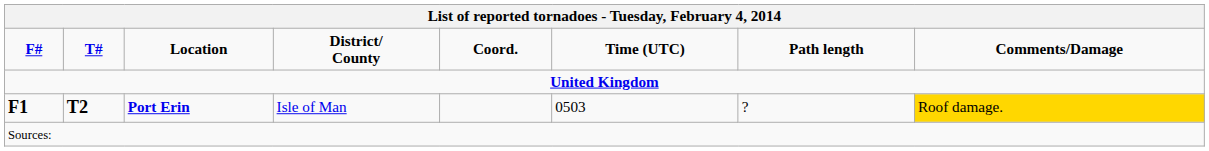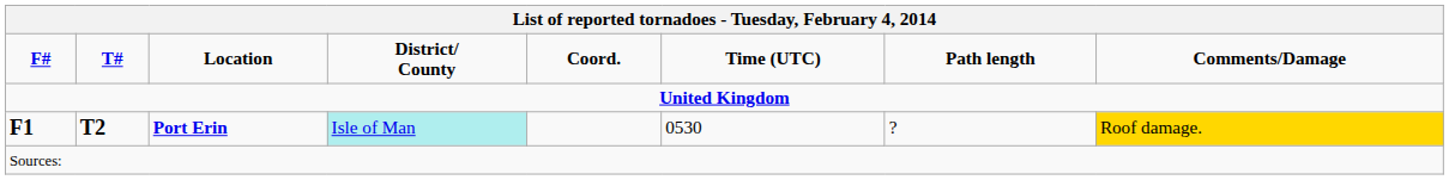F1 | District/ County: no background -> paleturquoise background
F1 | Time (UTC): 0503 -> 0530
